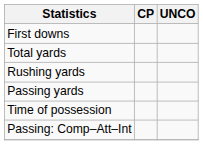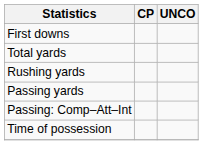rows swapped: Passing: Comp–Att–Int <-> Time of possession
